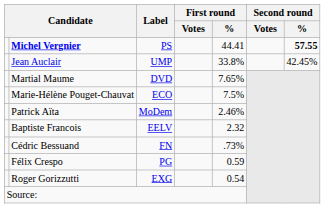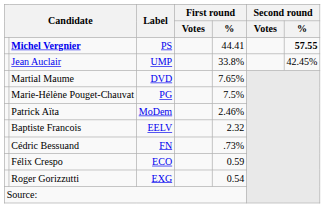Marie-Hélène Pouget-Chauvat | Label: ECO -> PG
Félix Crespo | Label: PG -> ECO
